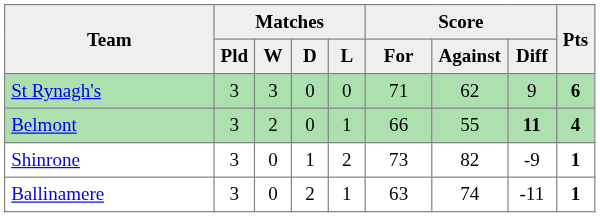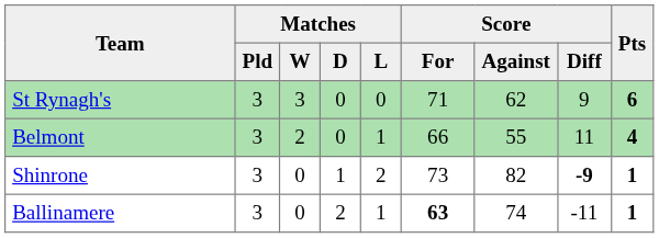Belmont | Score / Diff: bold -> normal
Shinrone | Score / Diff: normal -> bold
Ballinamere | Score / For: normal -> bold
